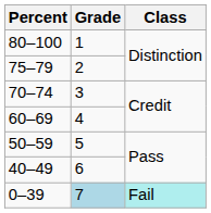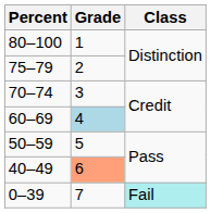60–69 | Grade: no background -> lightblue background
40–49 | Grade: no background -> lightsalmon background
0–39 | Grade: lightblue background -> no background
